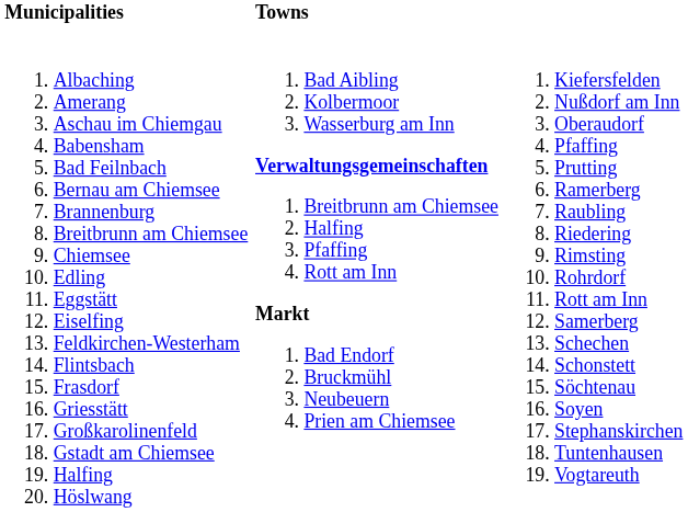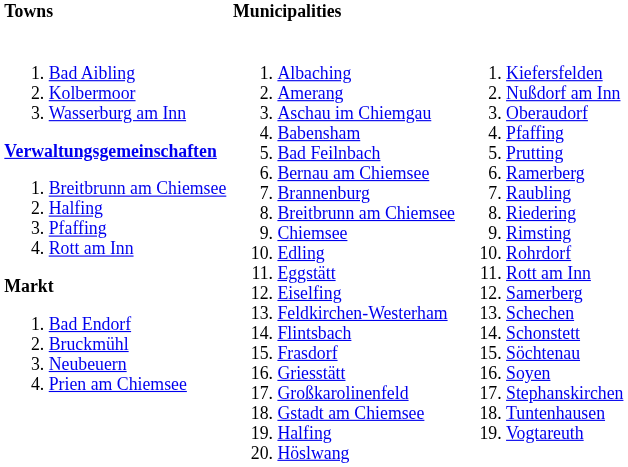columns swapped: Towns <-> Municipalities
